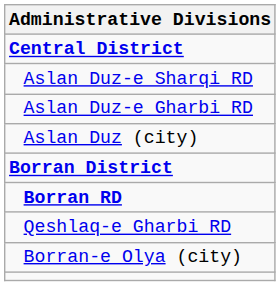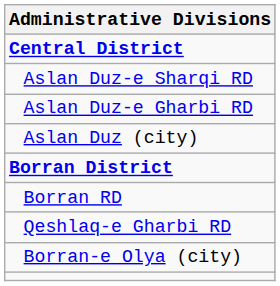row 7 | column 1: bold -> normal
